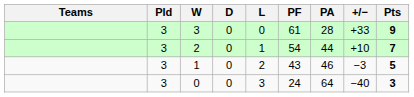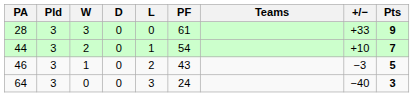columns swapped: Teams <-> PA
